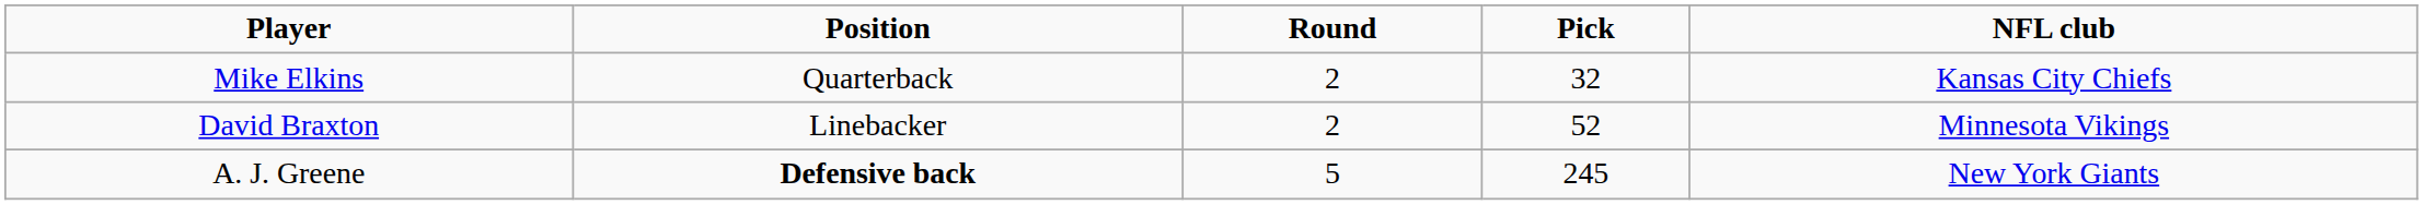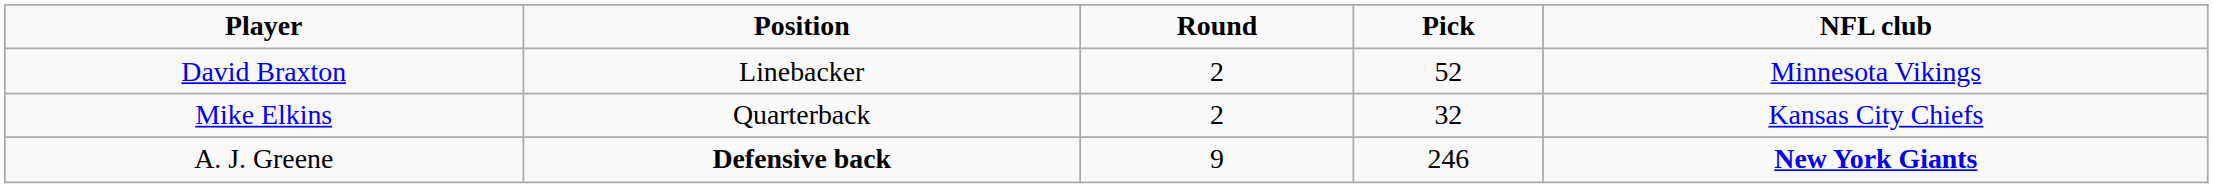rows swapped: Mike Elkins <-> David Braxton
A. J. Greene | Round: 5 -> 9
A. J. Greene | Pick: 245 -> 246
A. J. Greene | NFL club: normal -> bold
